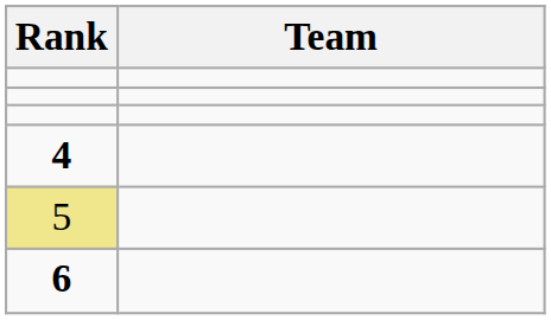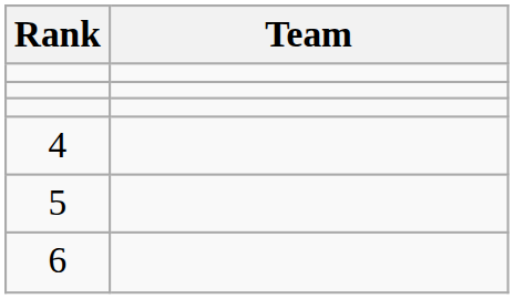row 5 | Rank: bold -> normal
row 6 | Rank: khaki background -> no background
row 7 | Rank: bold -> normal
